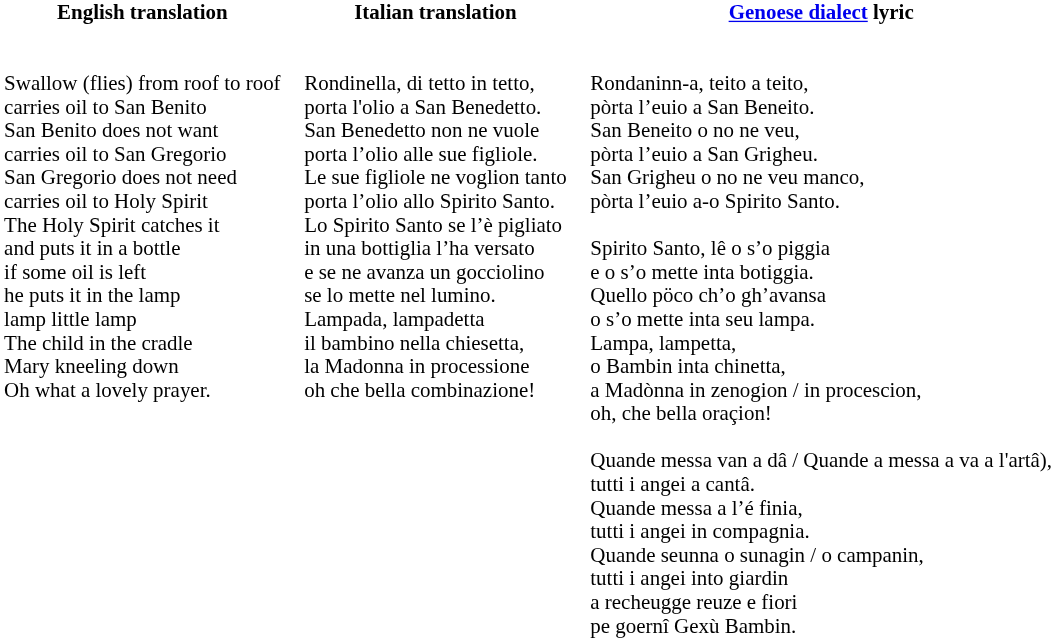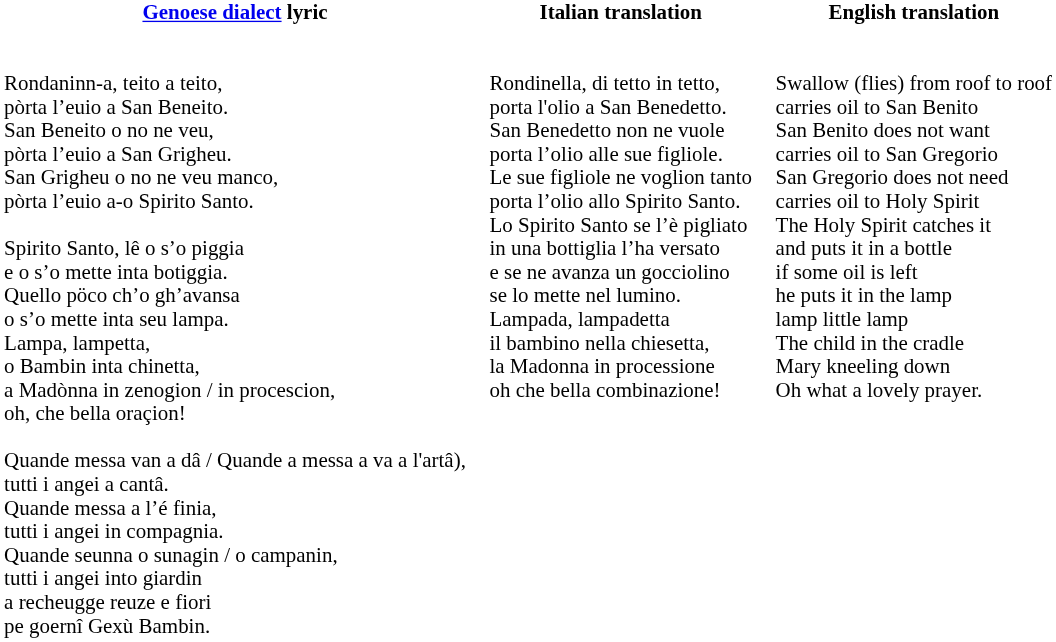columns swapped: Genoese dialect lyric <-> English translation
